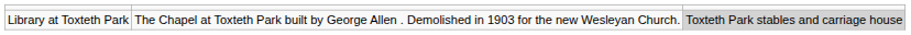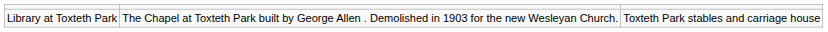Library at Toxteth Park | column 3: lightgrey background -> no background
